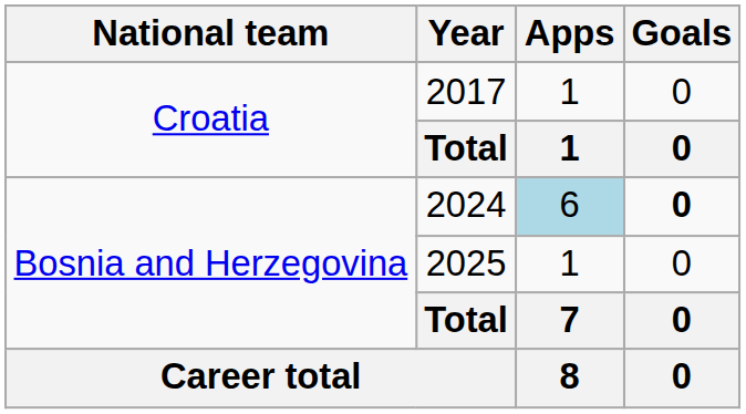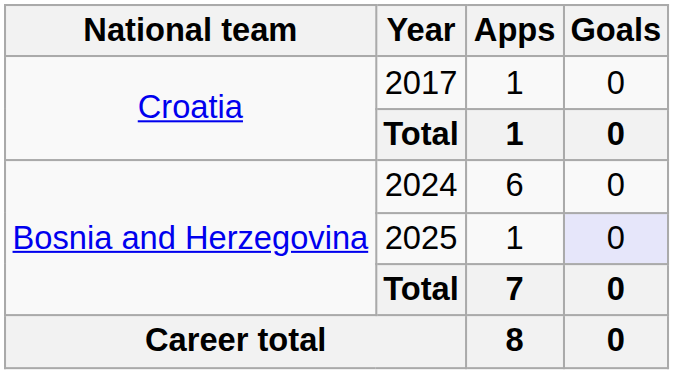2024 | Apps: lightblue background -> no background
2024 | Goals: bold -> normal
2025 | Goals: no background -> lavender background
